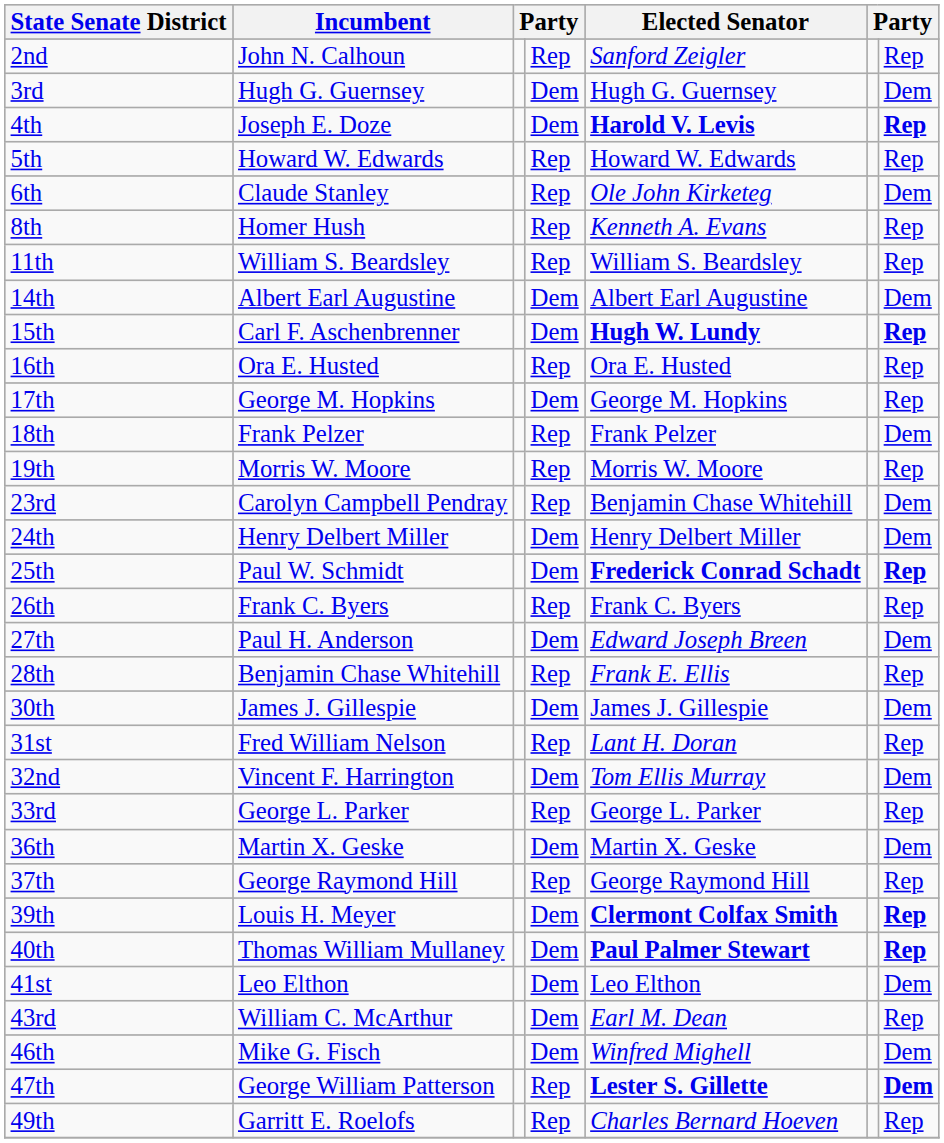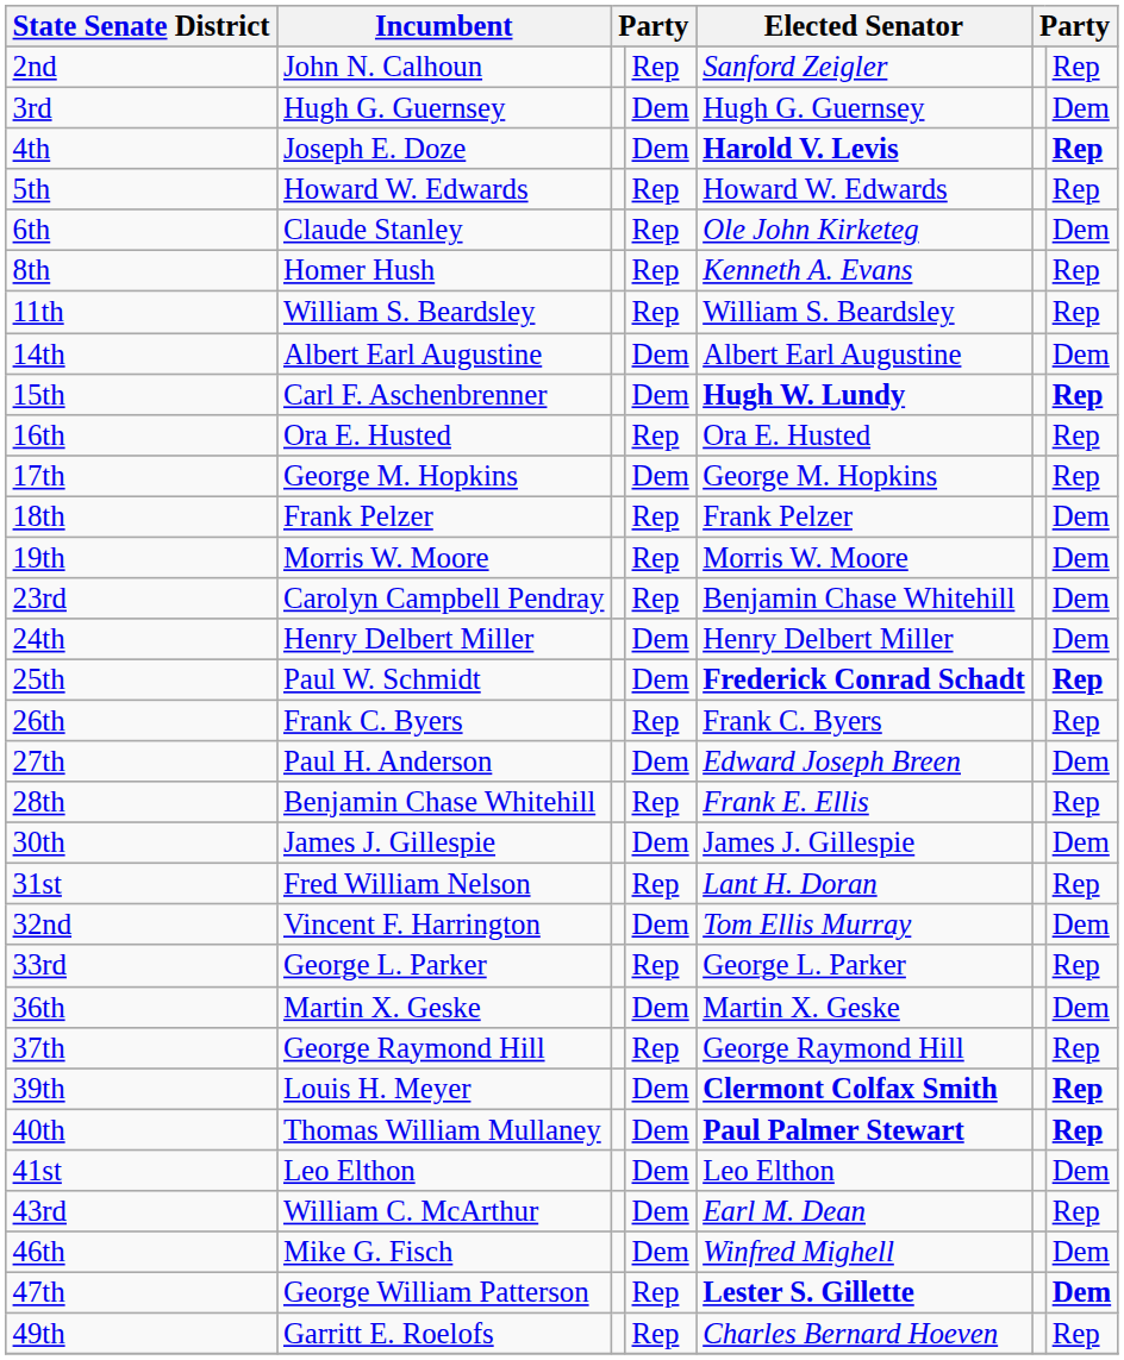19th | column 7: Rep -> Dem
